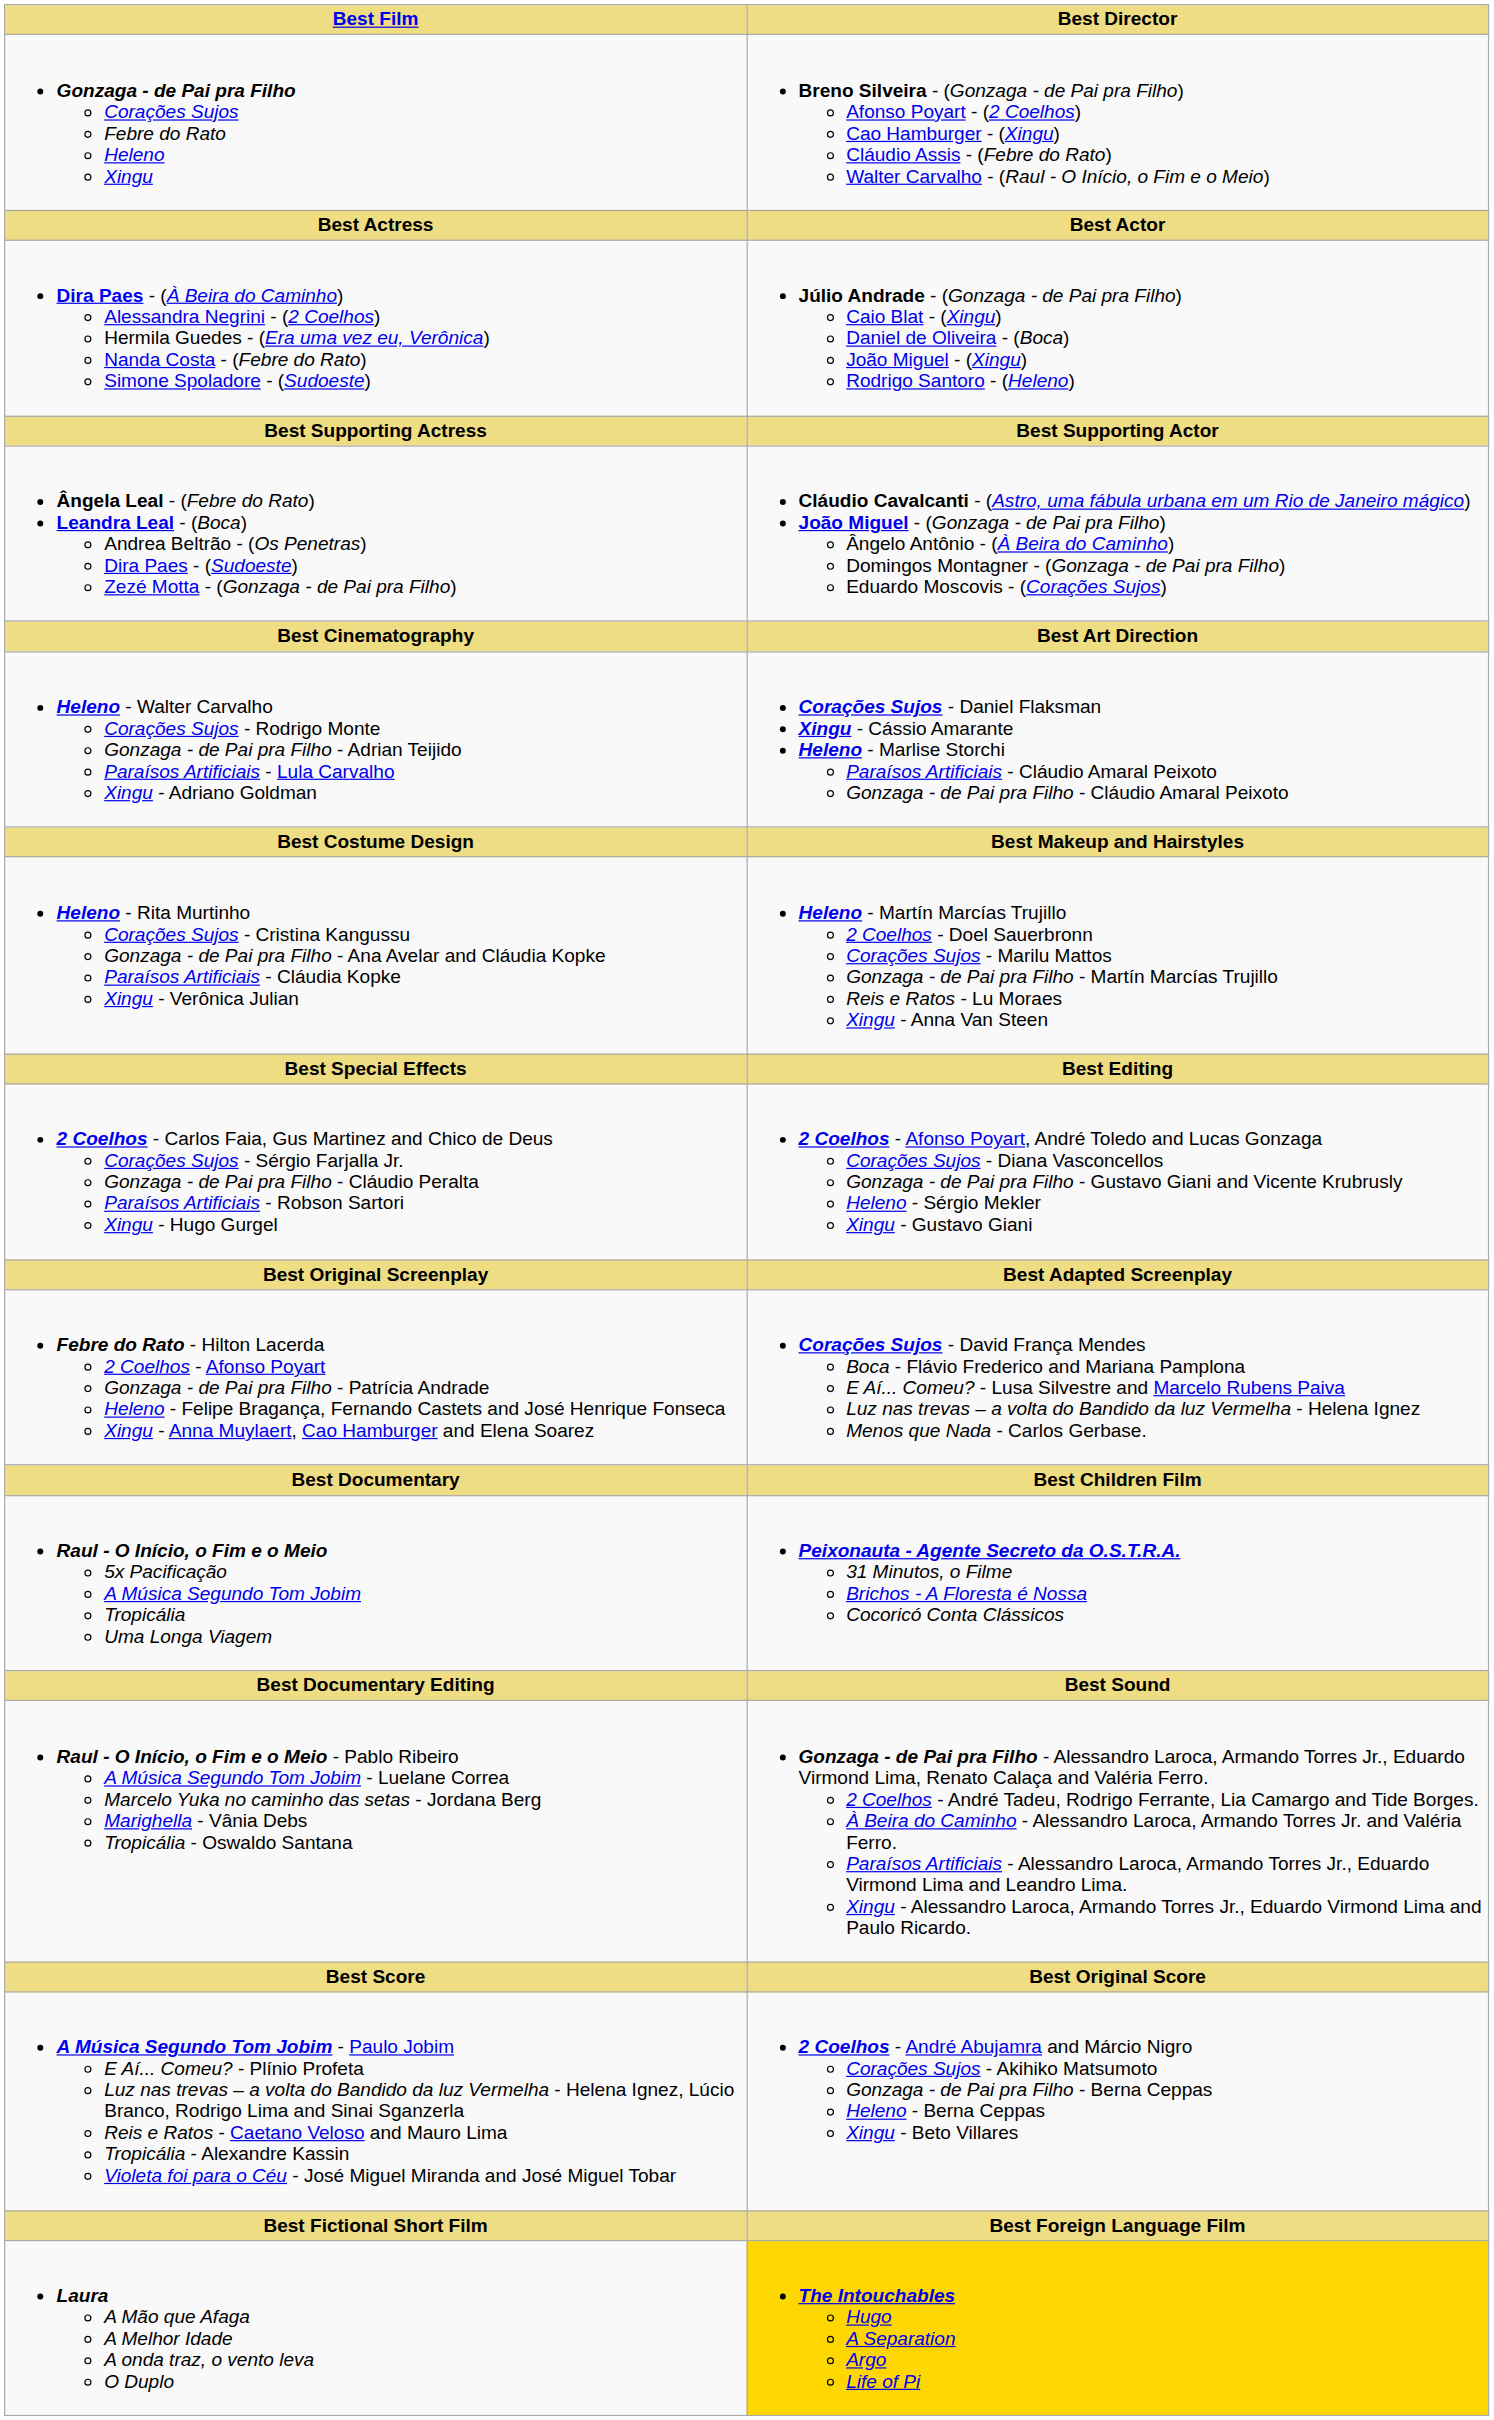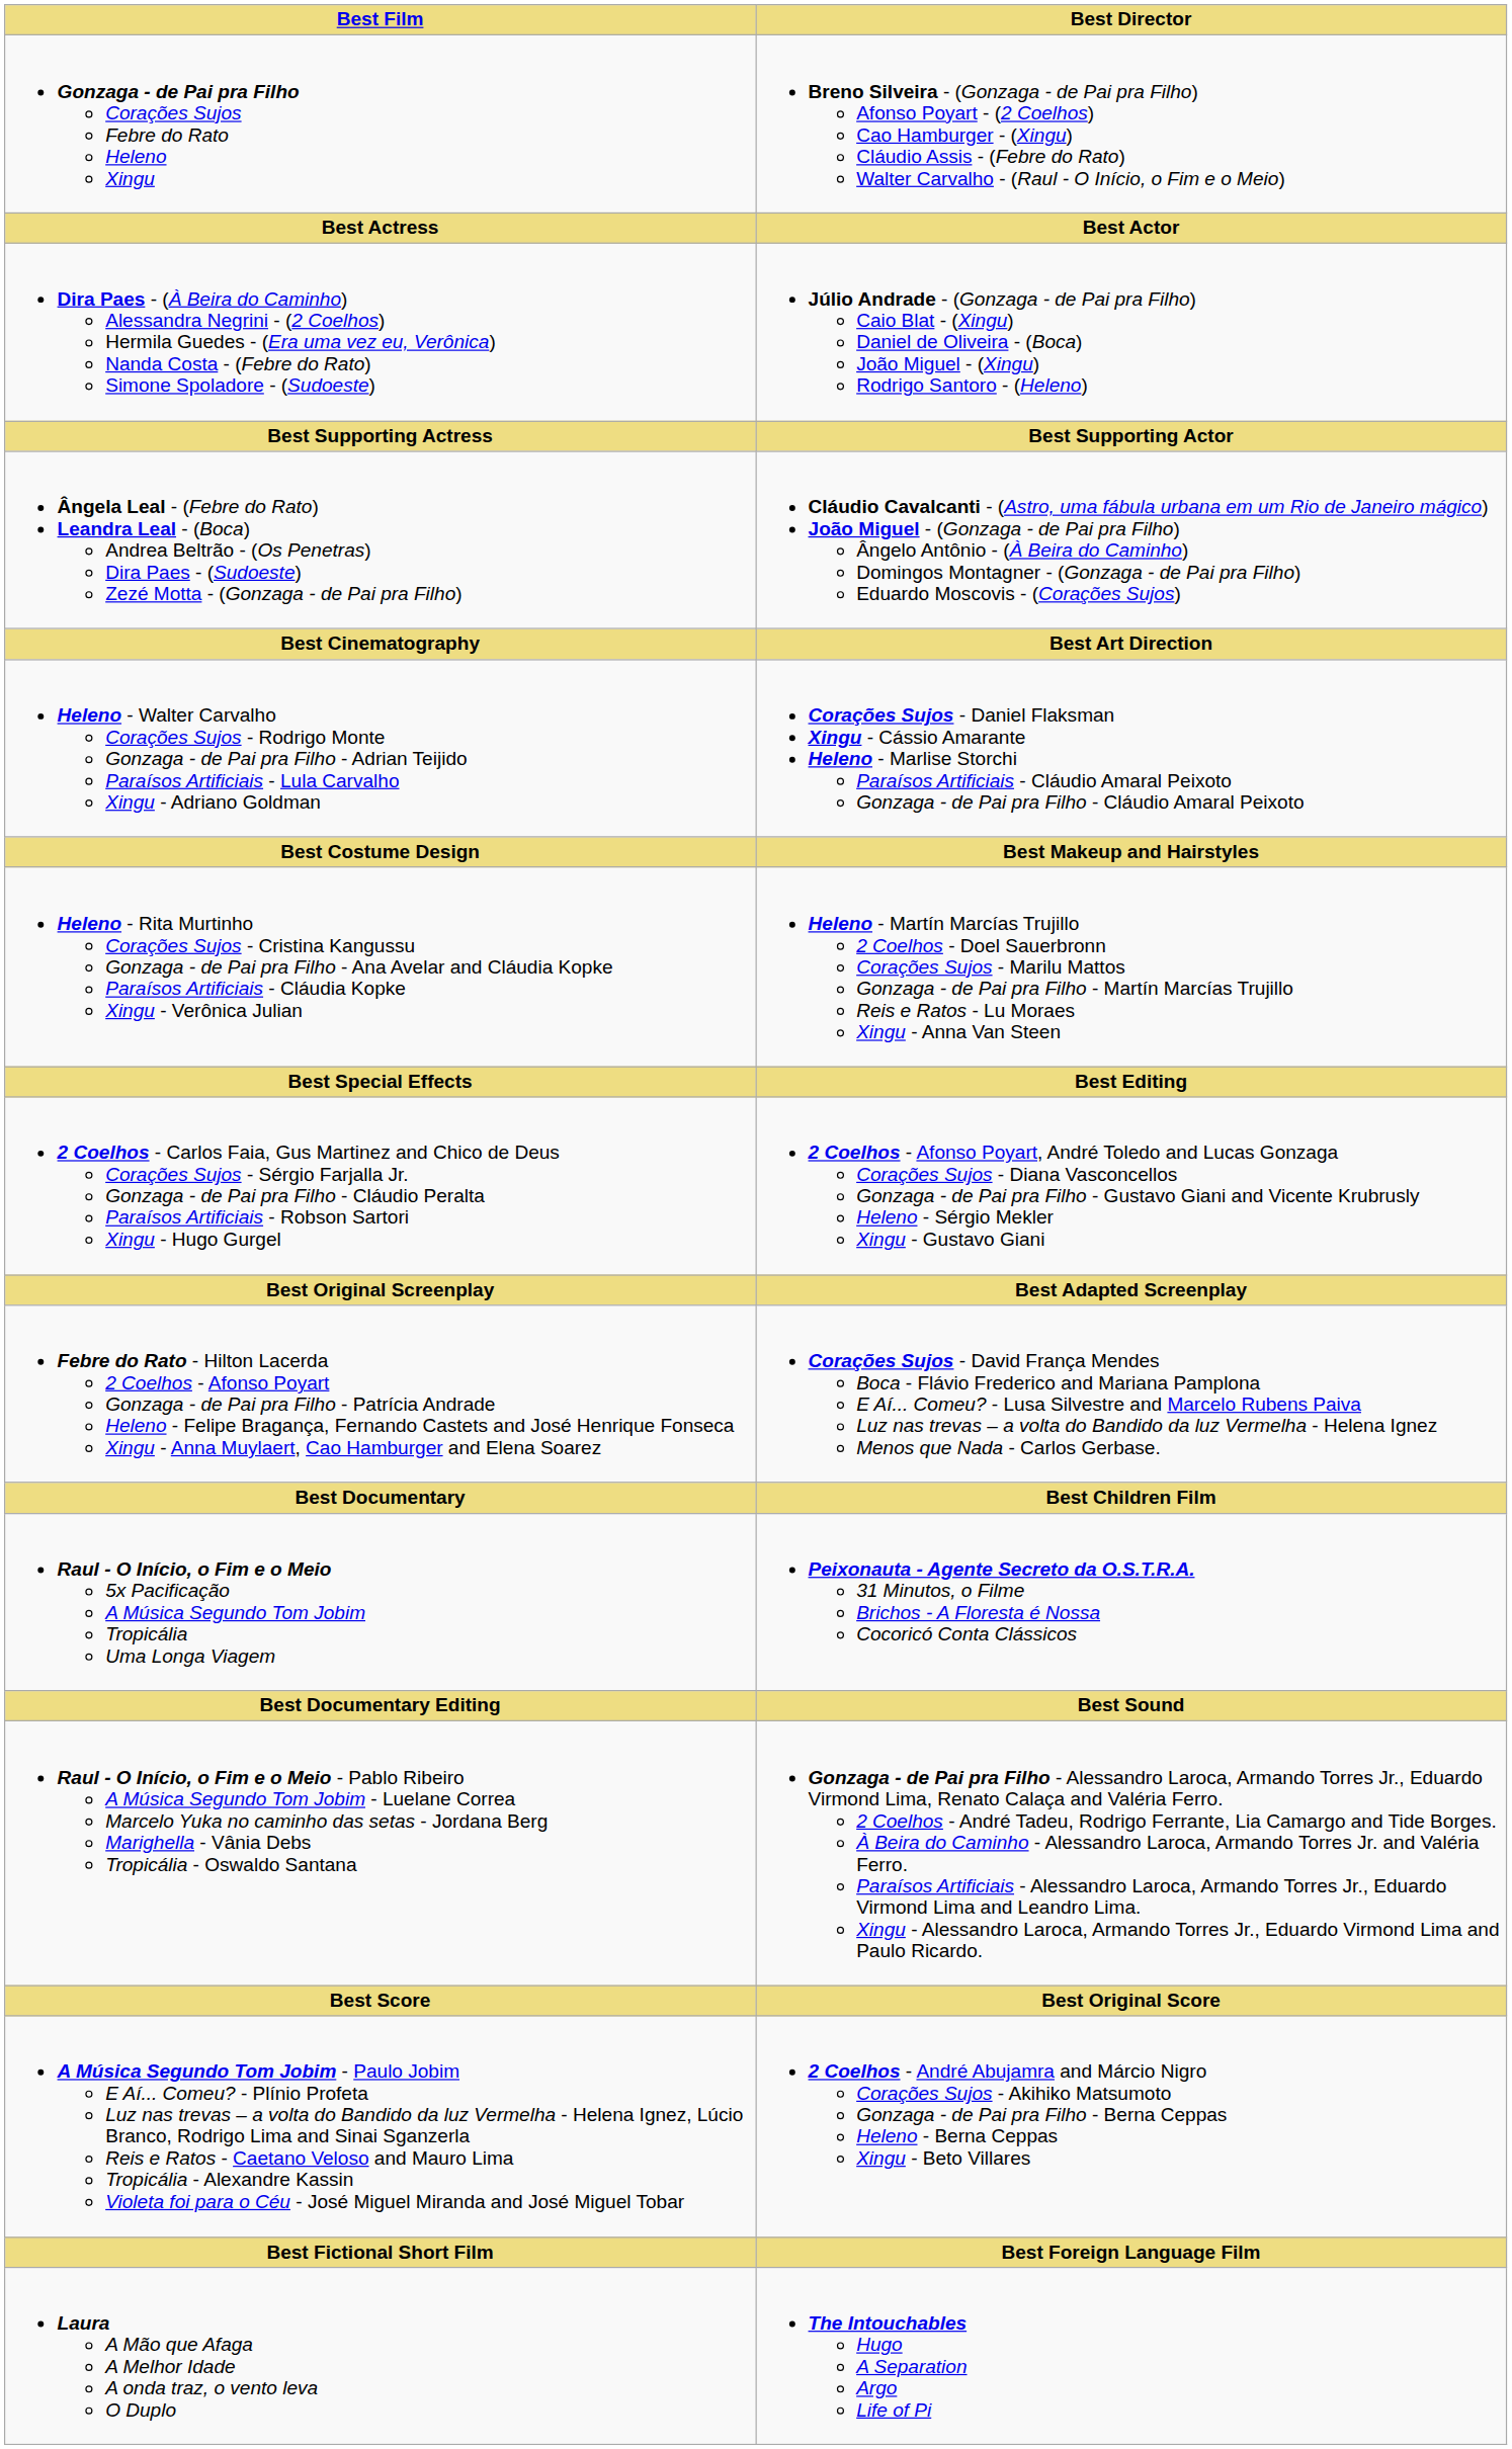row 22 | Best Director: gold background -> no background
